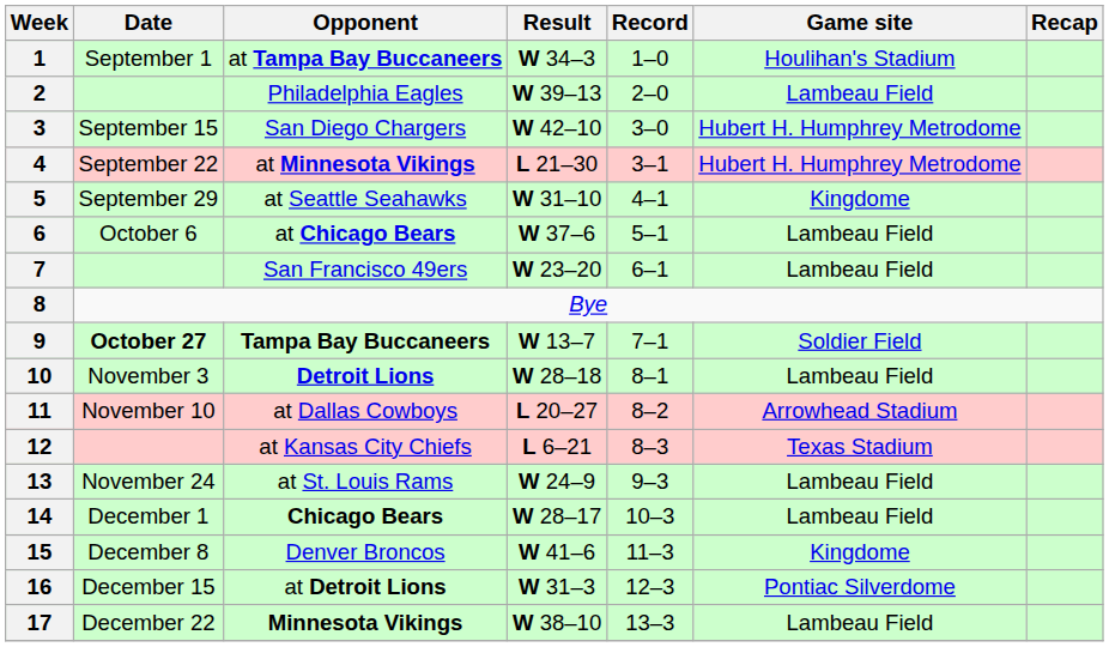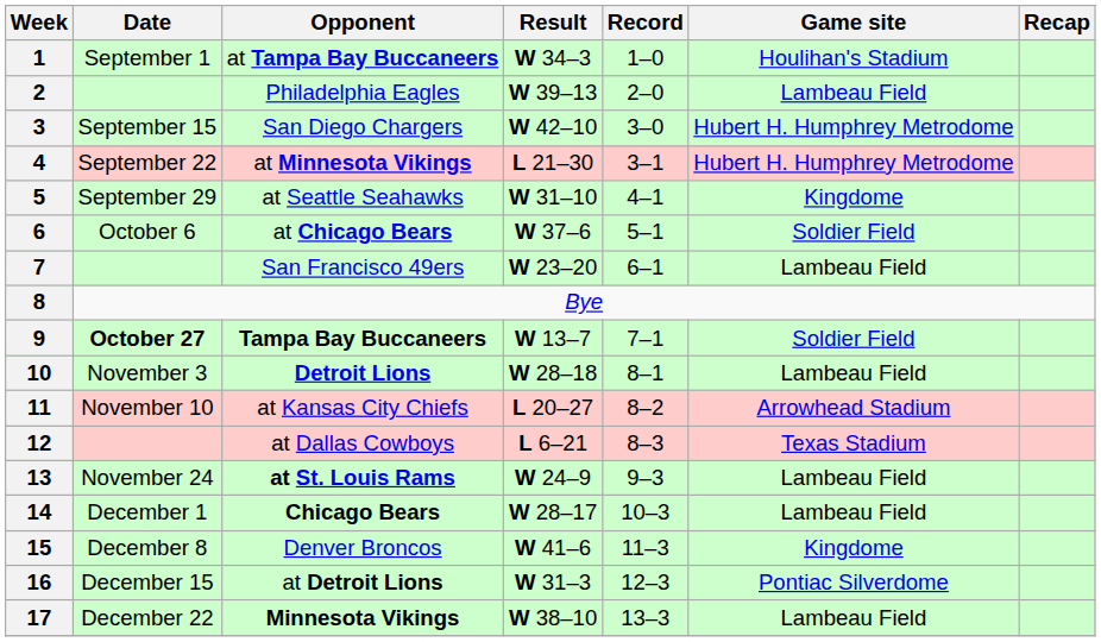6 | Game site: Lambeau Field -> Soldier Field
11 | Opponent: at Dallas Cowboys -> at Kansas City Chiefs
12 | Opponent: at Kansas City Chiefs -> at Dallas Cowboys
13 | Opponent: normal -> bold
